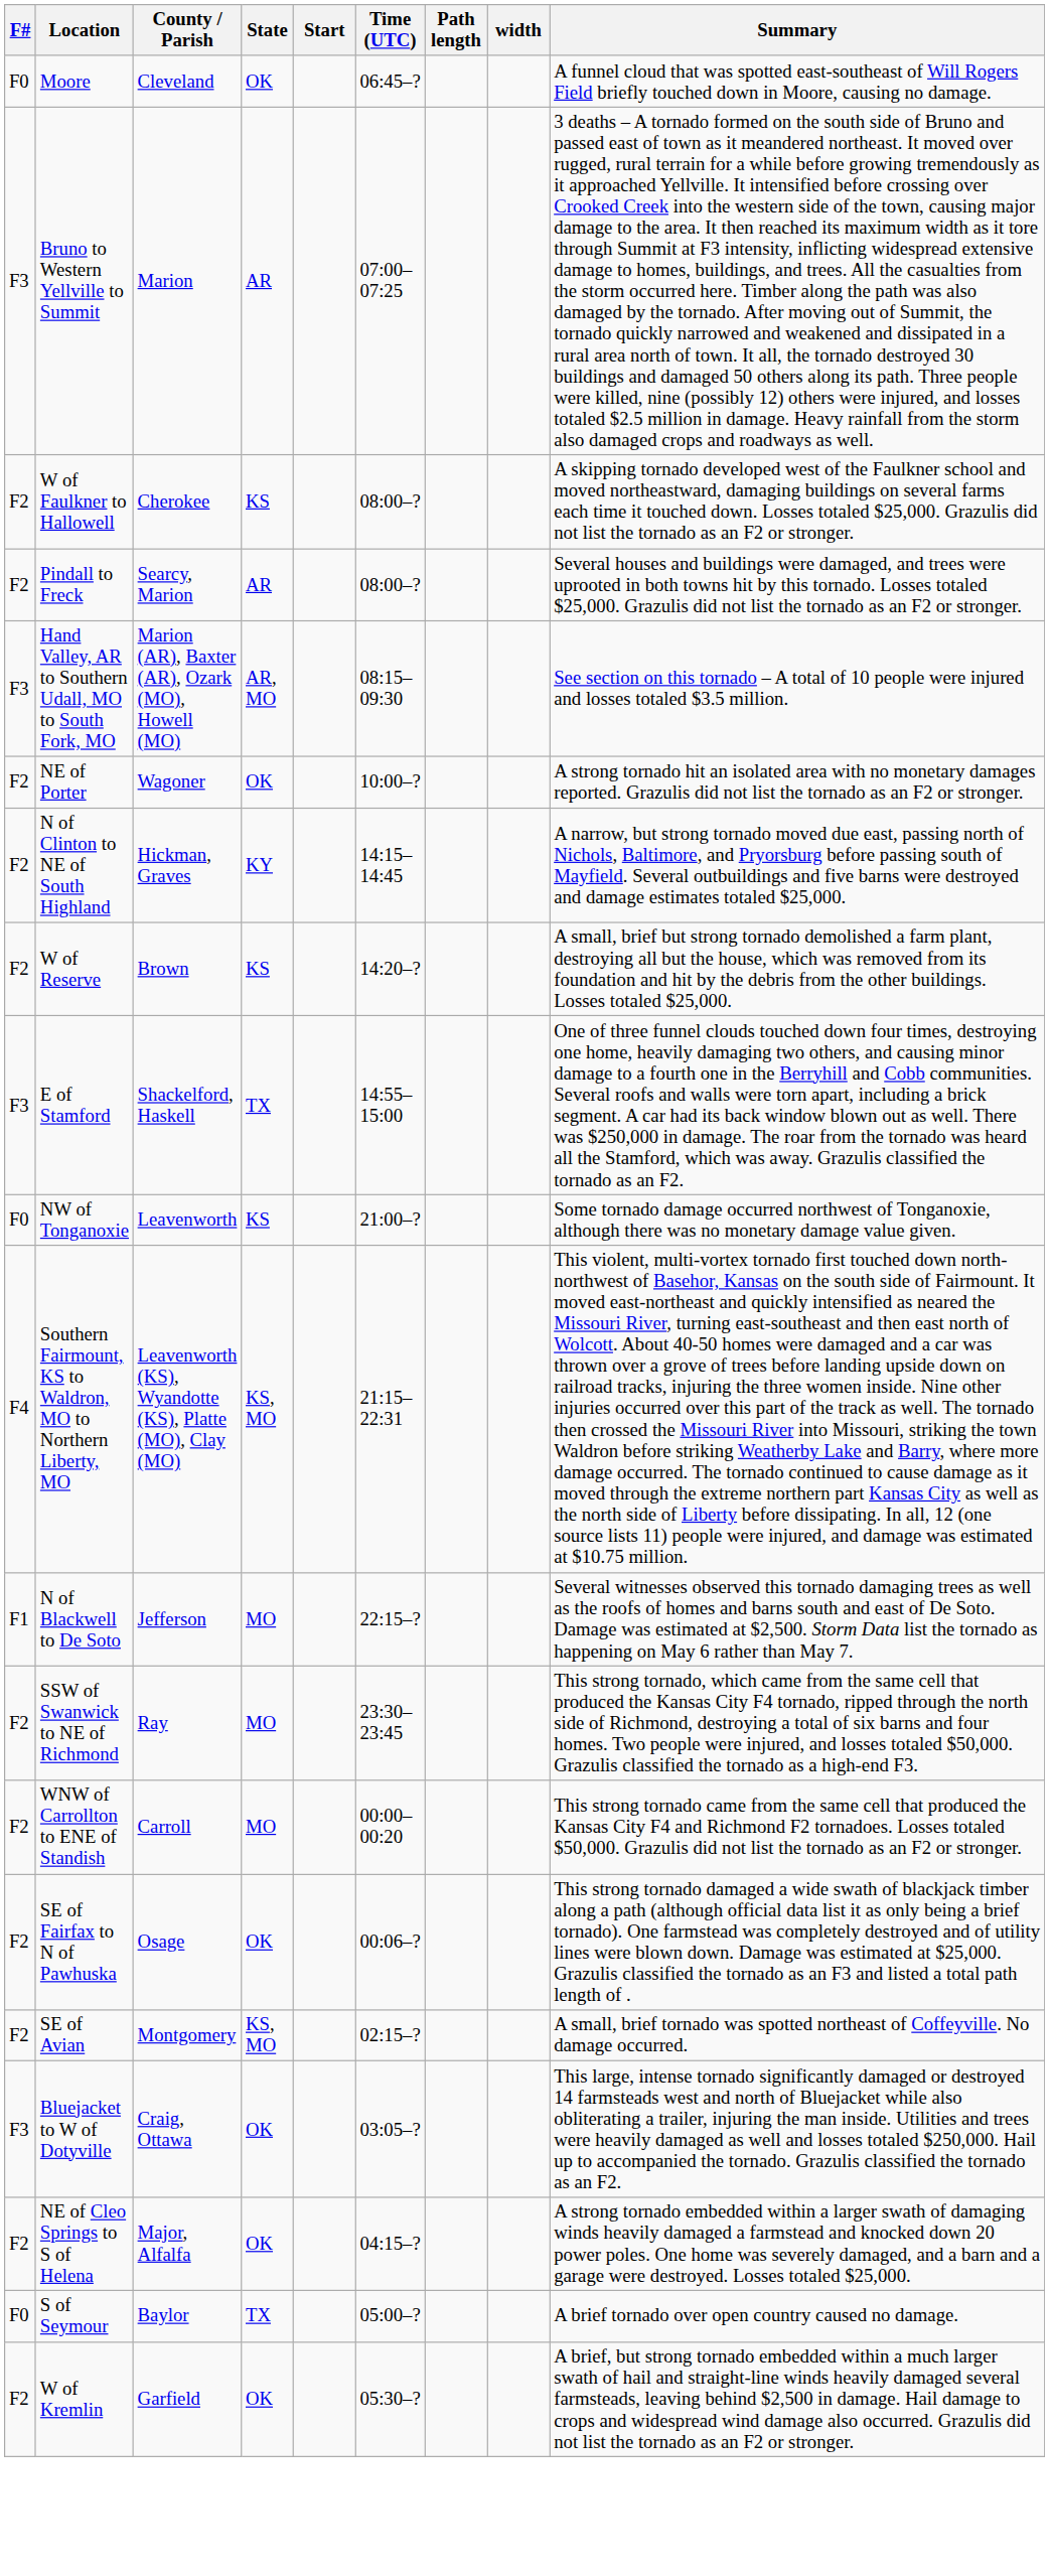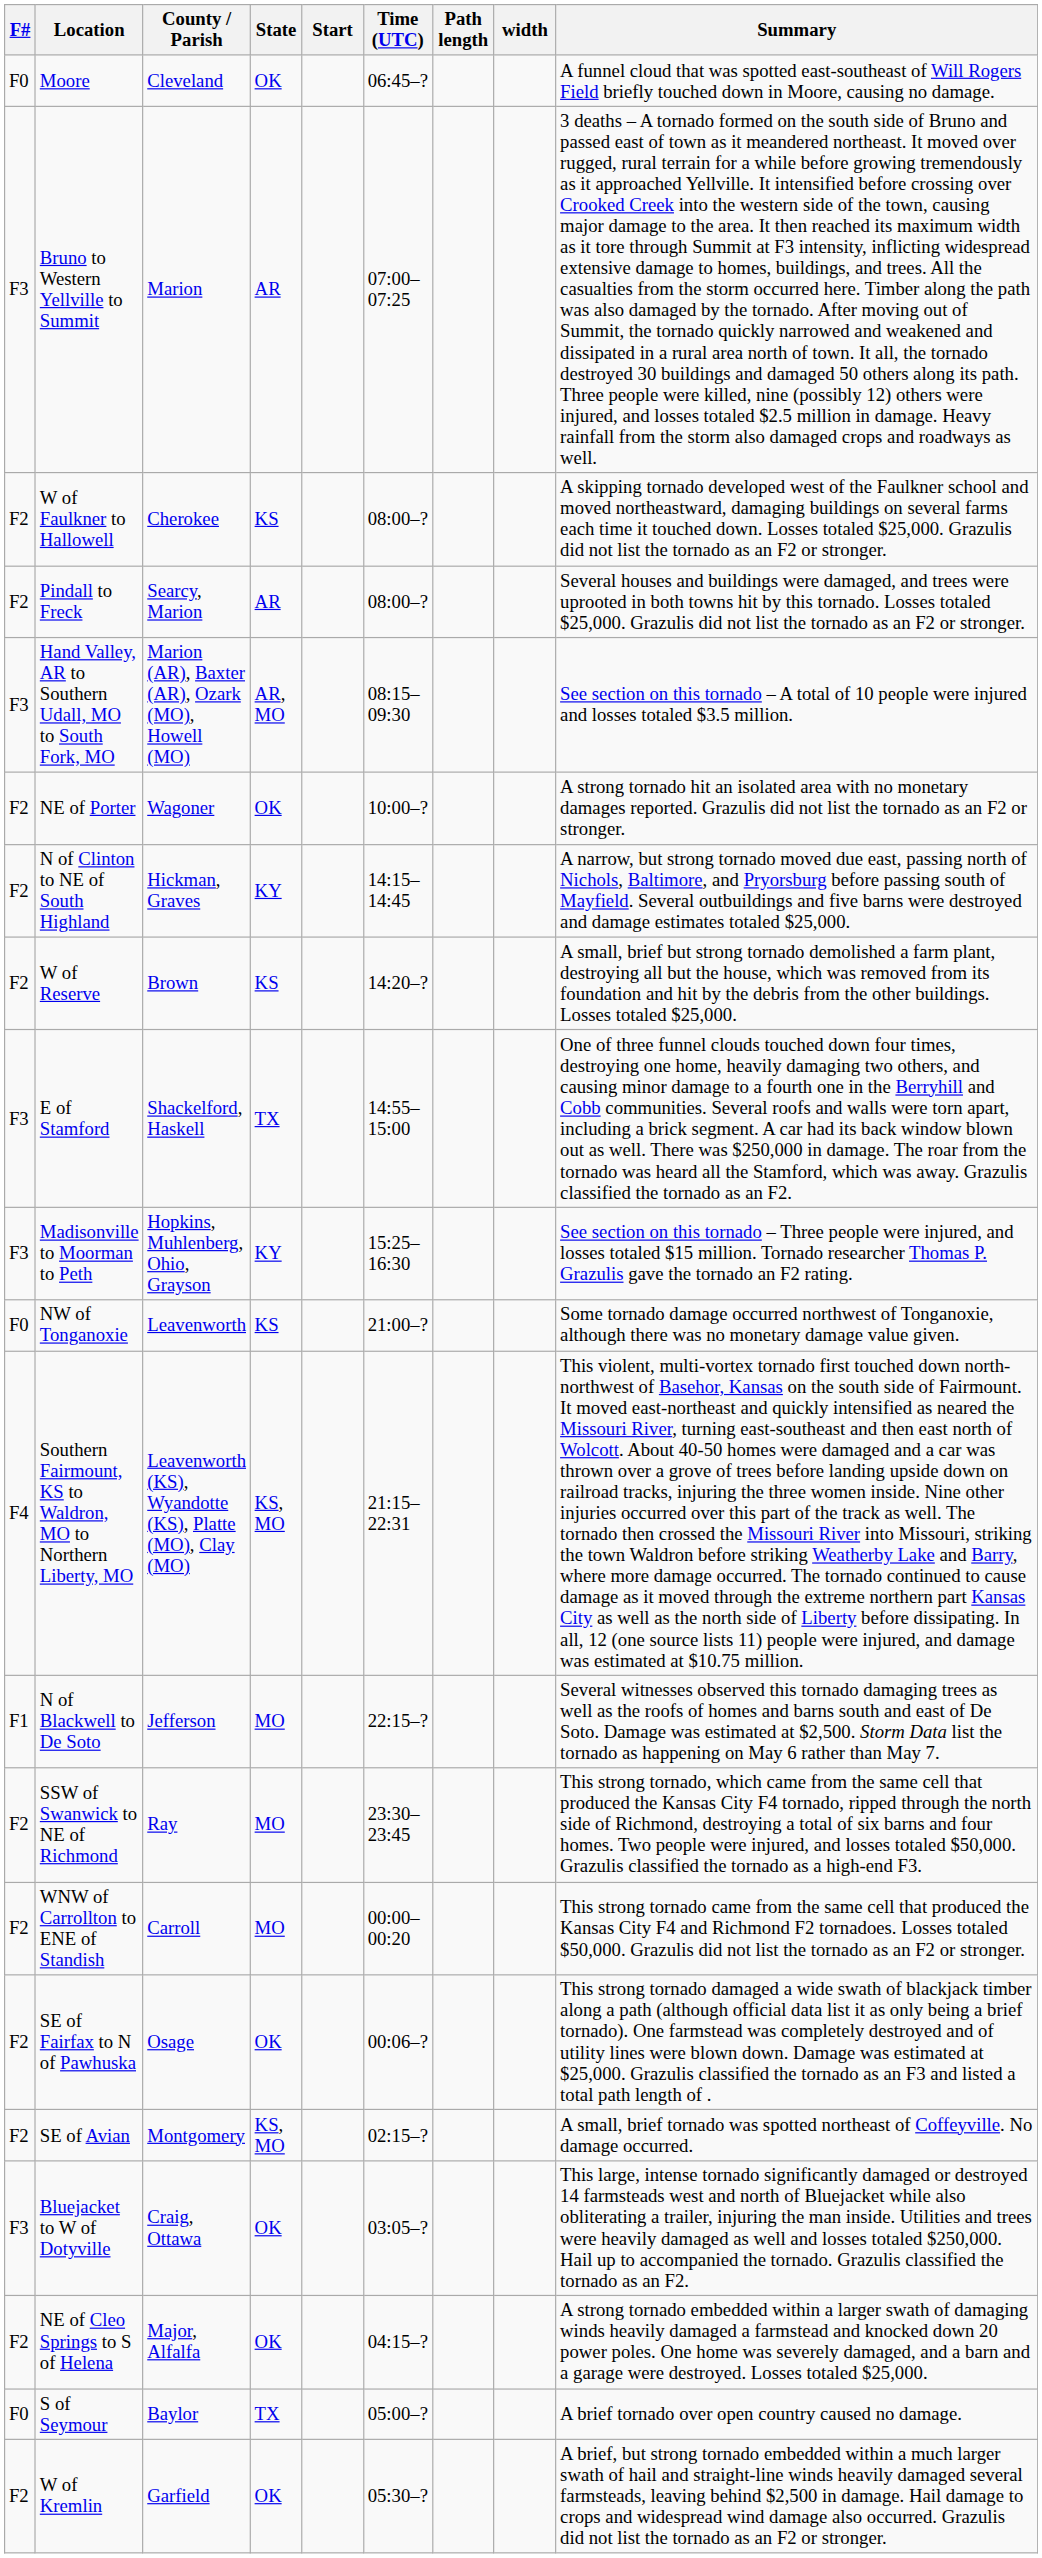+ row: F3 | Madisonville to Moorman to Peth | Hopkins, Muhlenberg, Ohio, Grayson | KY | 15:25–16:30 | See section on this tornado – Three people were injured, and losses totaled $15 million. Tornado researcher Thomas P. Grazulis gave the tornado an F2 rating.
